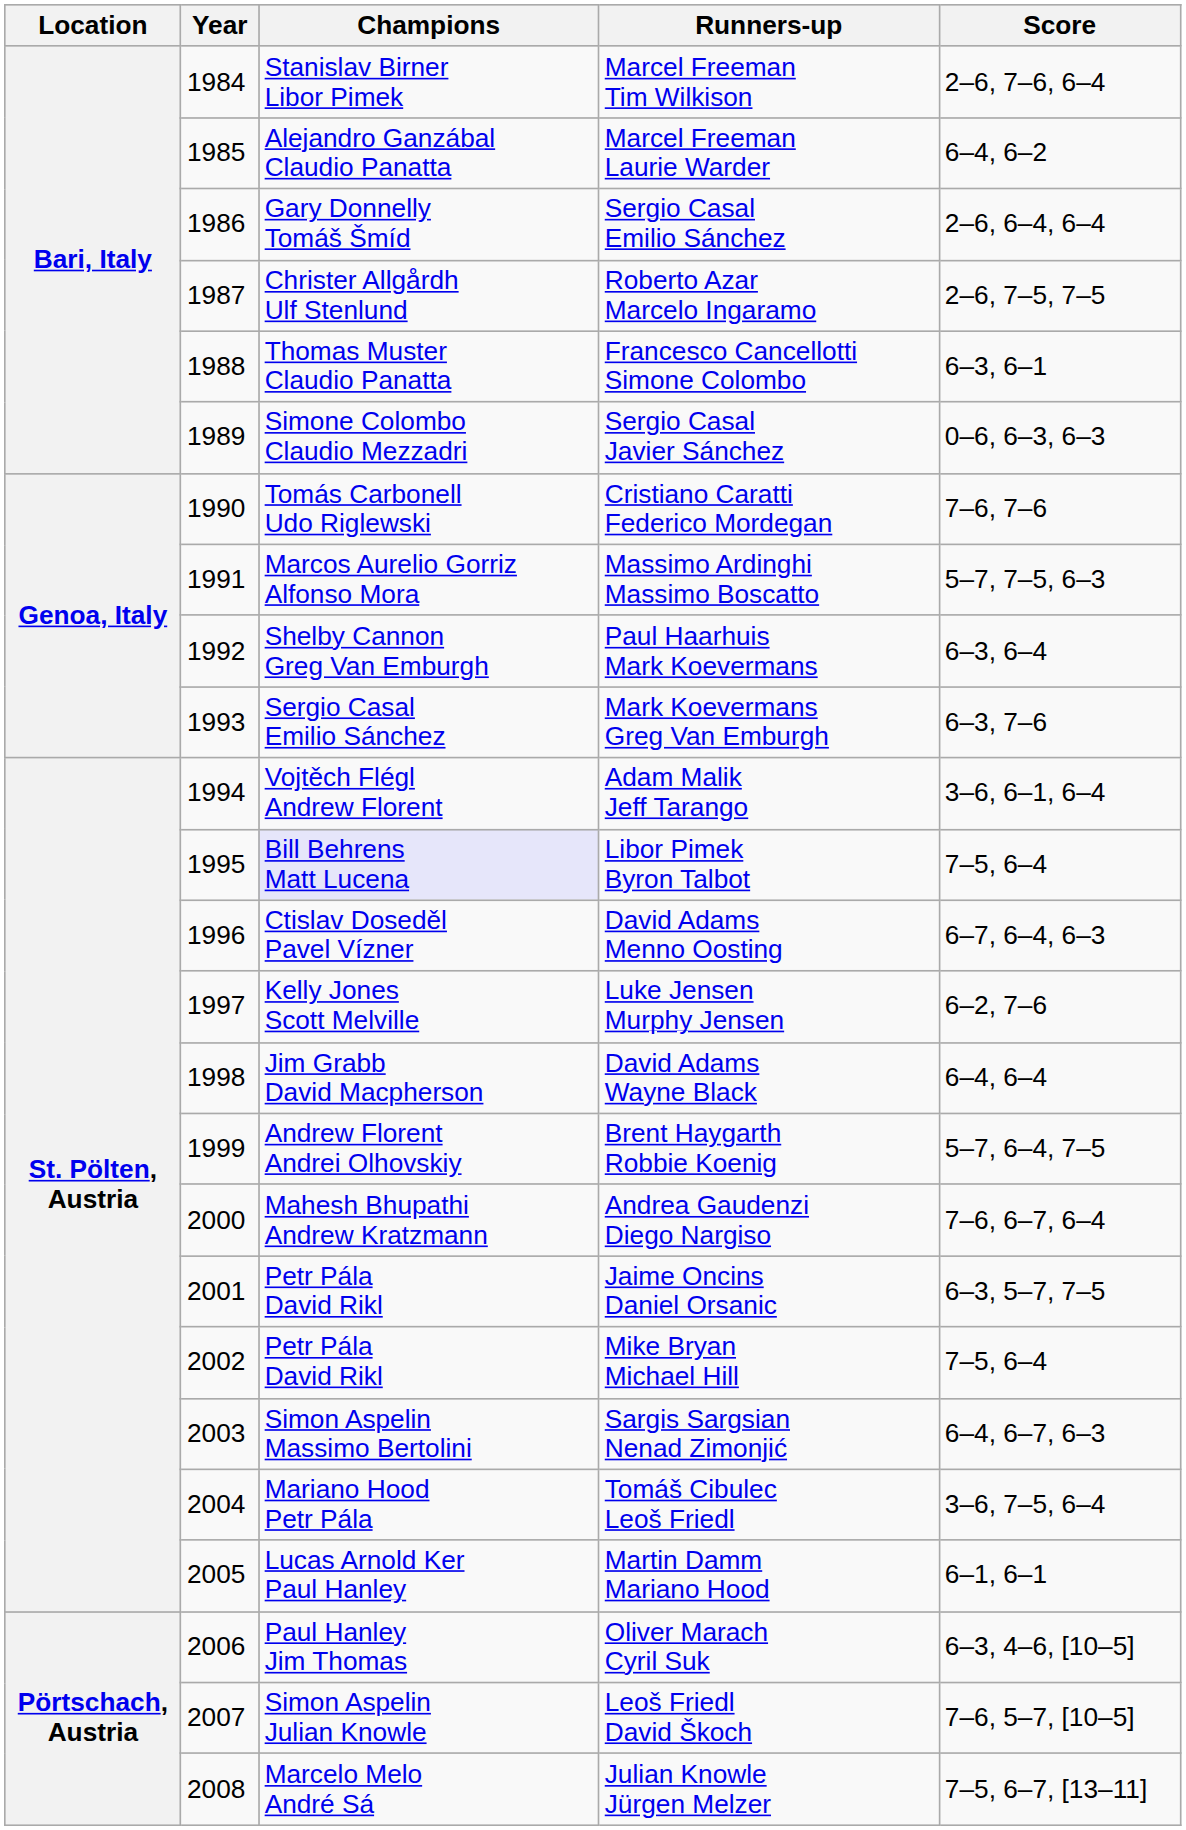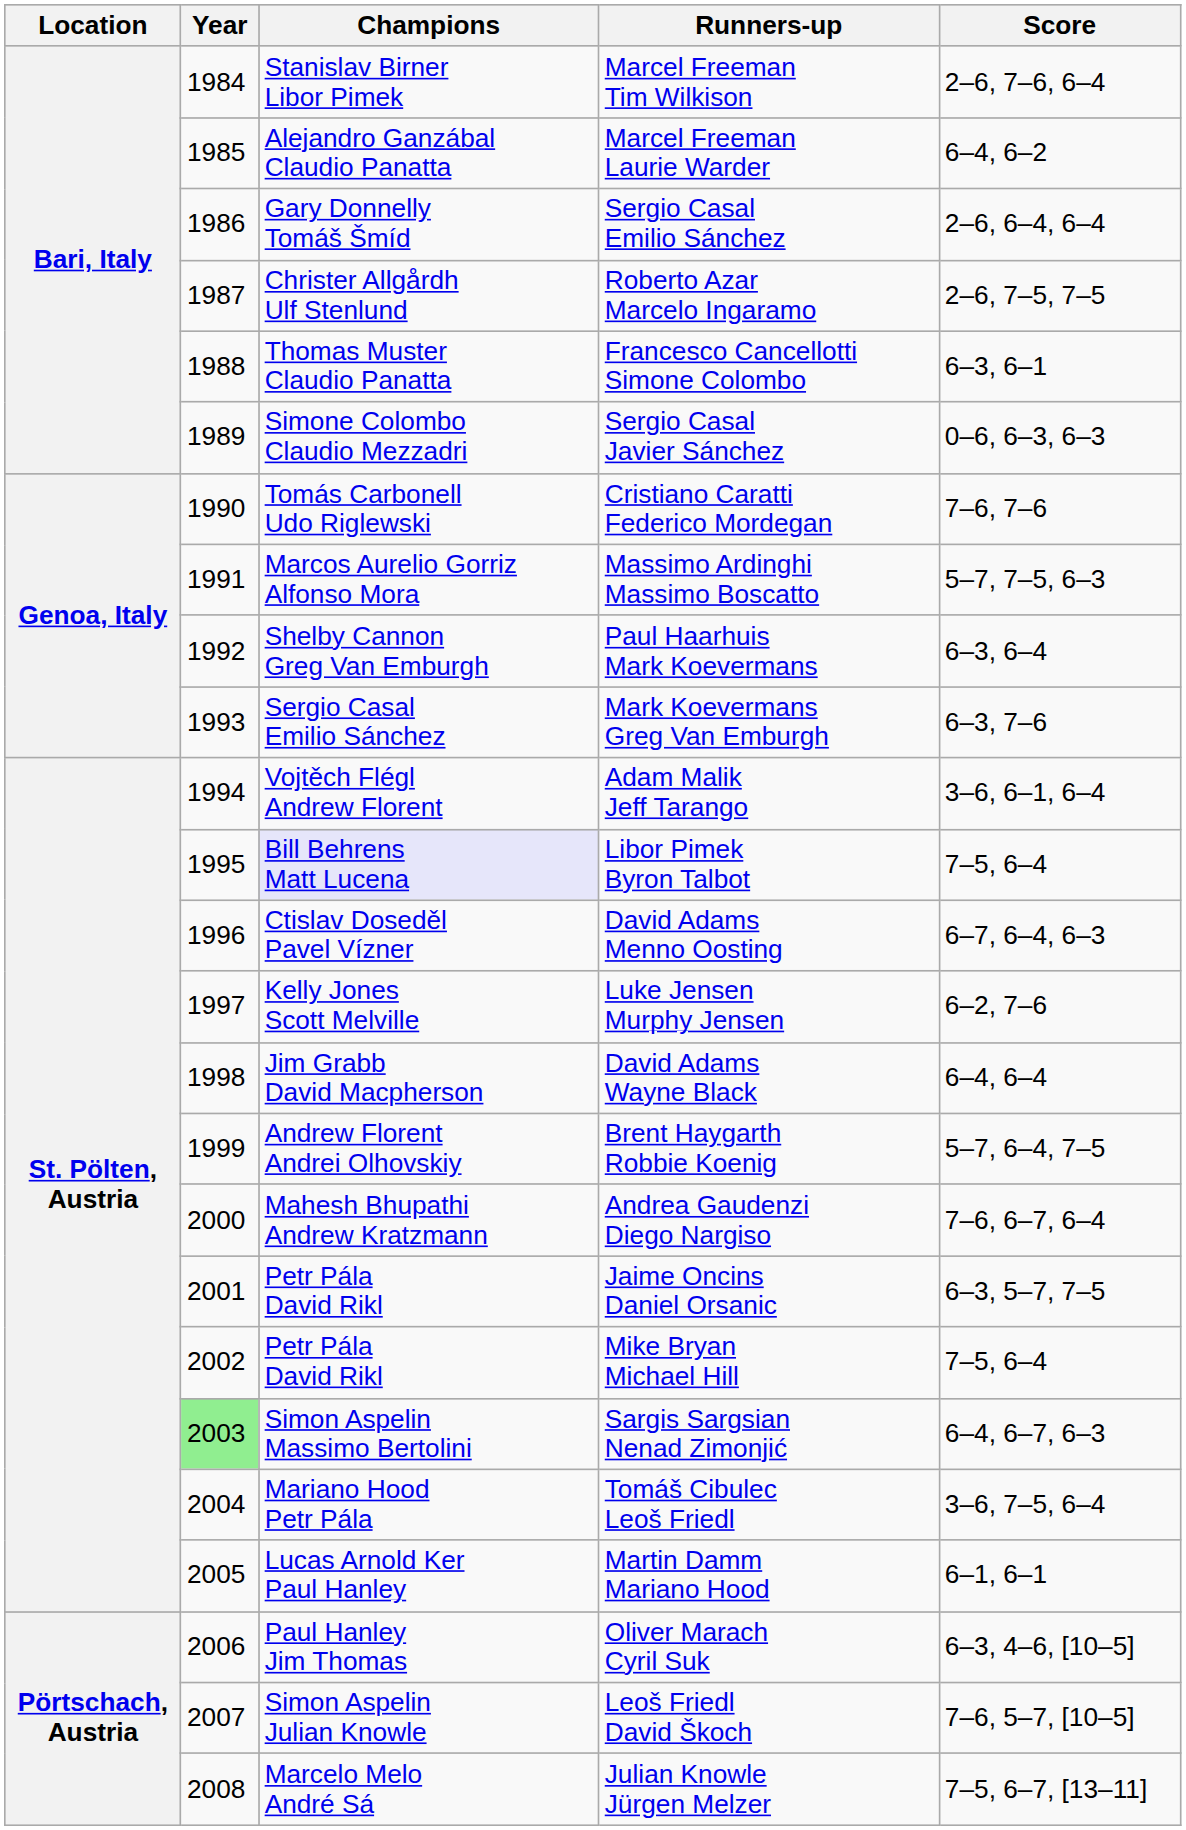Sargis Sargsian Nenad Zimonjić | Year: no background -> lightgreen background
